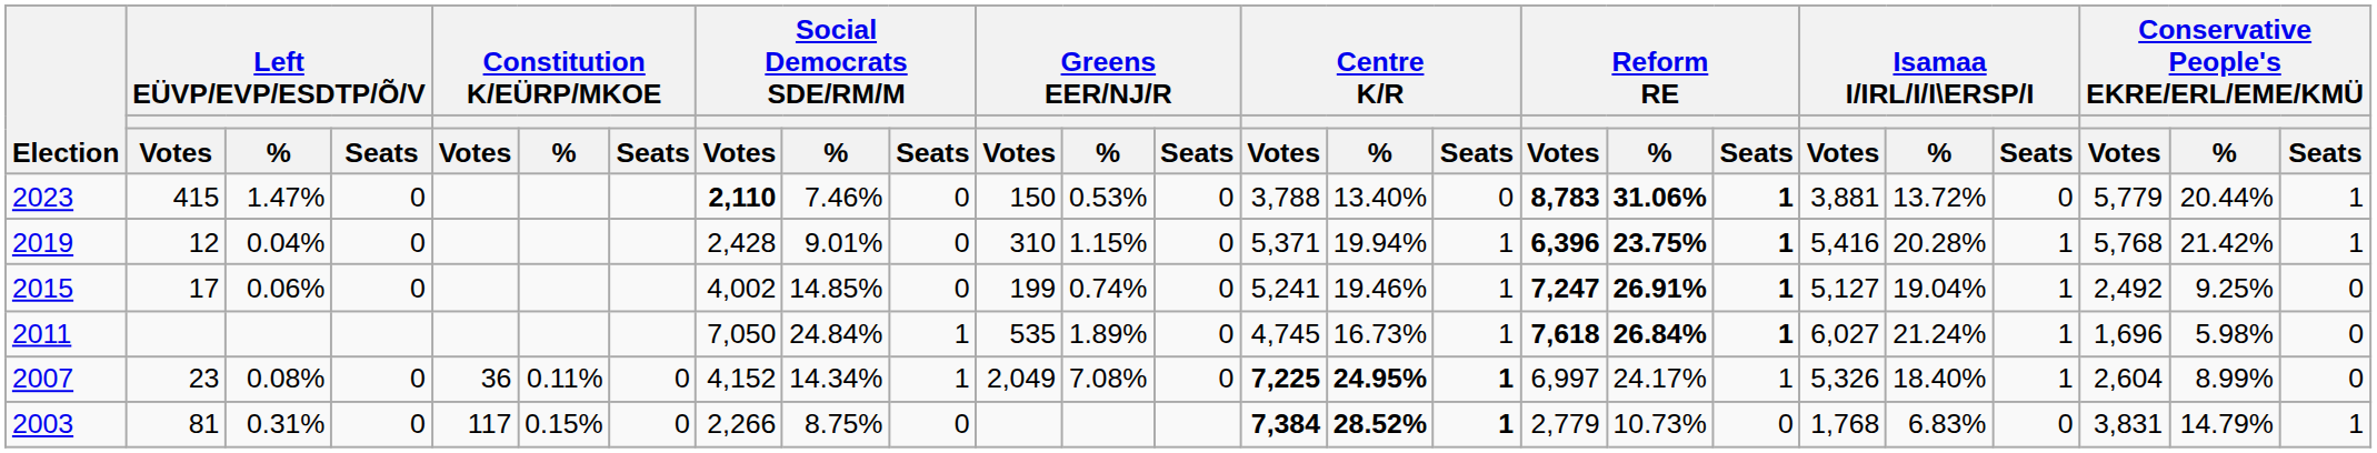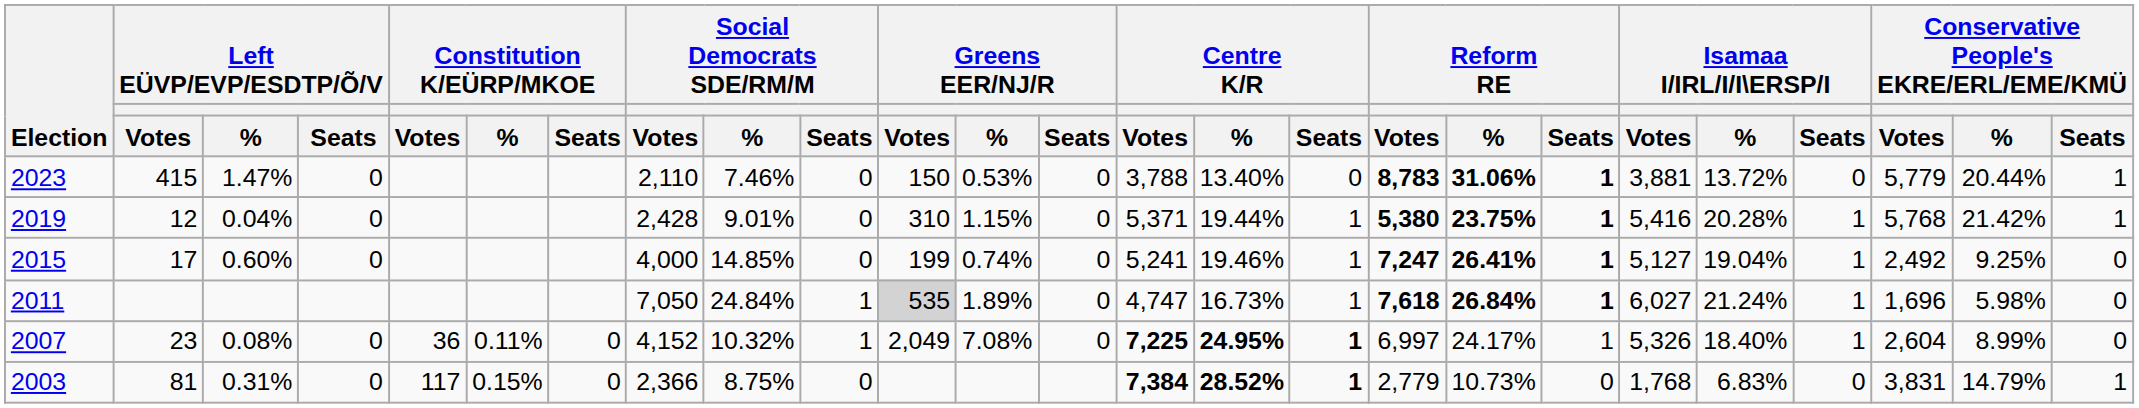2023 | Social Democrats SDE/RM/M / Votes: bold -> normal
2019 | Centre K/R / %: 19.94% -> 19.44%
2019 | Reform RE / Votes: 6,396 -> 5,380
2015 | Left EÜVP/EVP/ESDTP/Õ/V / %: 0.06% -> 0.60%
2015 | Social Democrats SDE/RM/M / Votes: 4,002 -> 4,000
2015 | Reform RE / %: 26.91% -> 26.41%
2011 | Greens EER/NJ/R / Votes: no background -> lightgrey background
2011 | Centre K/R / Votes: 4,745 -> 4,747
2007 | Social Democrats SDE/RM/M / %: 14.34% -> 10.32%
2003 | Social Democrats SDE/RM/M / Votes: 2,266 -> 2,366
